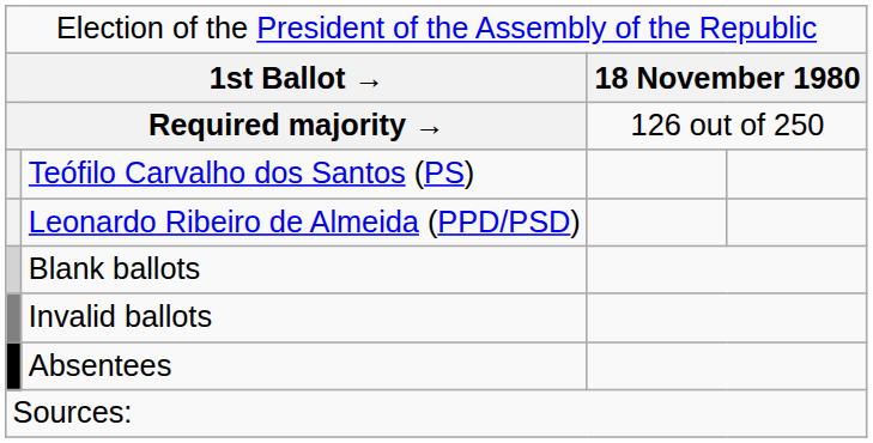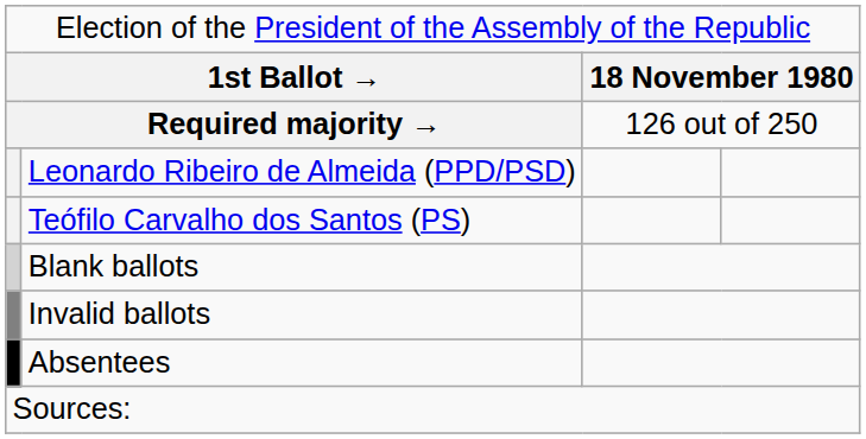rows swapped: Leonardo Ribeiro de Almeida (PPD/PSD) <-> Teófilo Carvalho dos Santos (PS)
